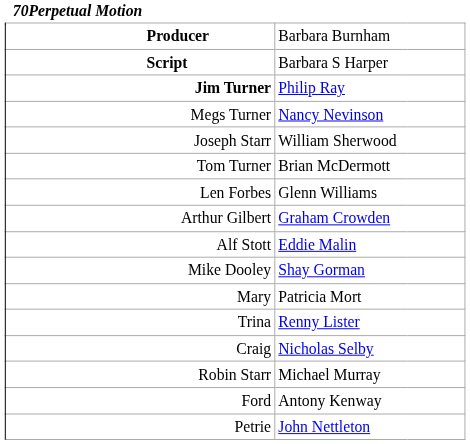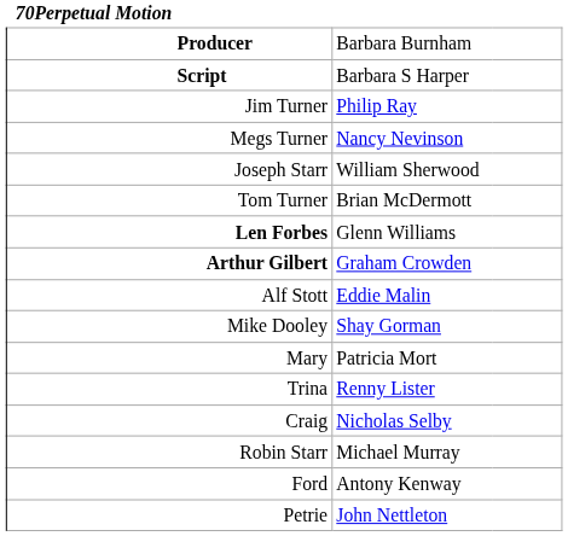Jim Turner | column 2: bold -> normal
Len Forbes | column 2: normal -> bold
Arthur Gilbert | column 2: normal -> bold
